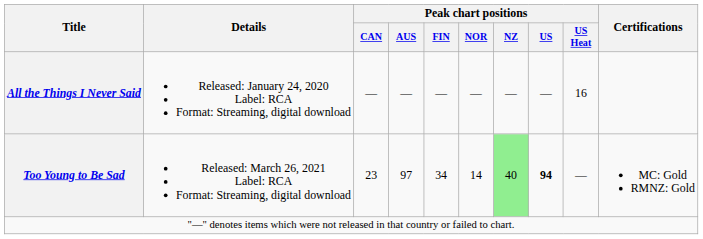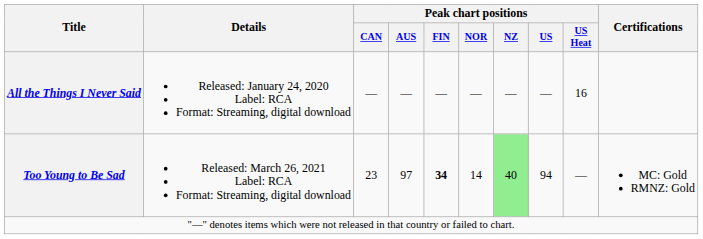Too Young to Be Sad | Peak chart positions / FIN: normal -> bold
Too Young to Be Sad | Peak chart positions / US: bold -> normal
